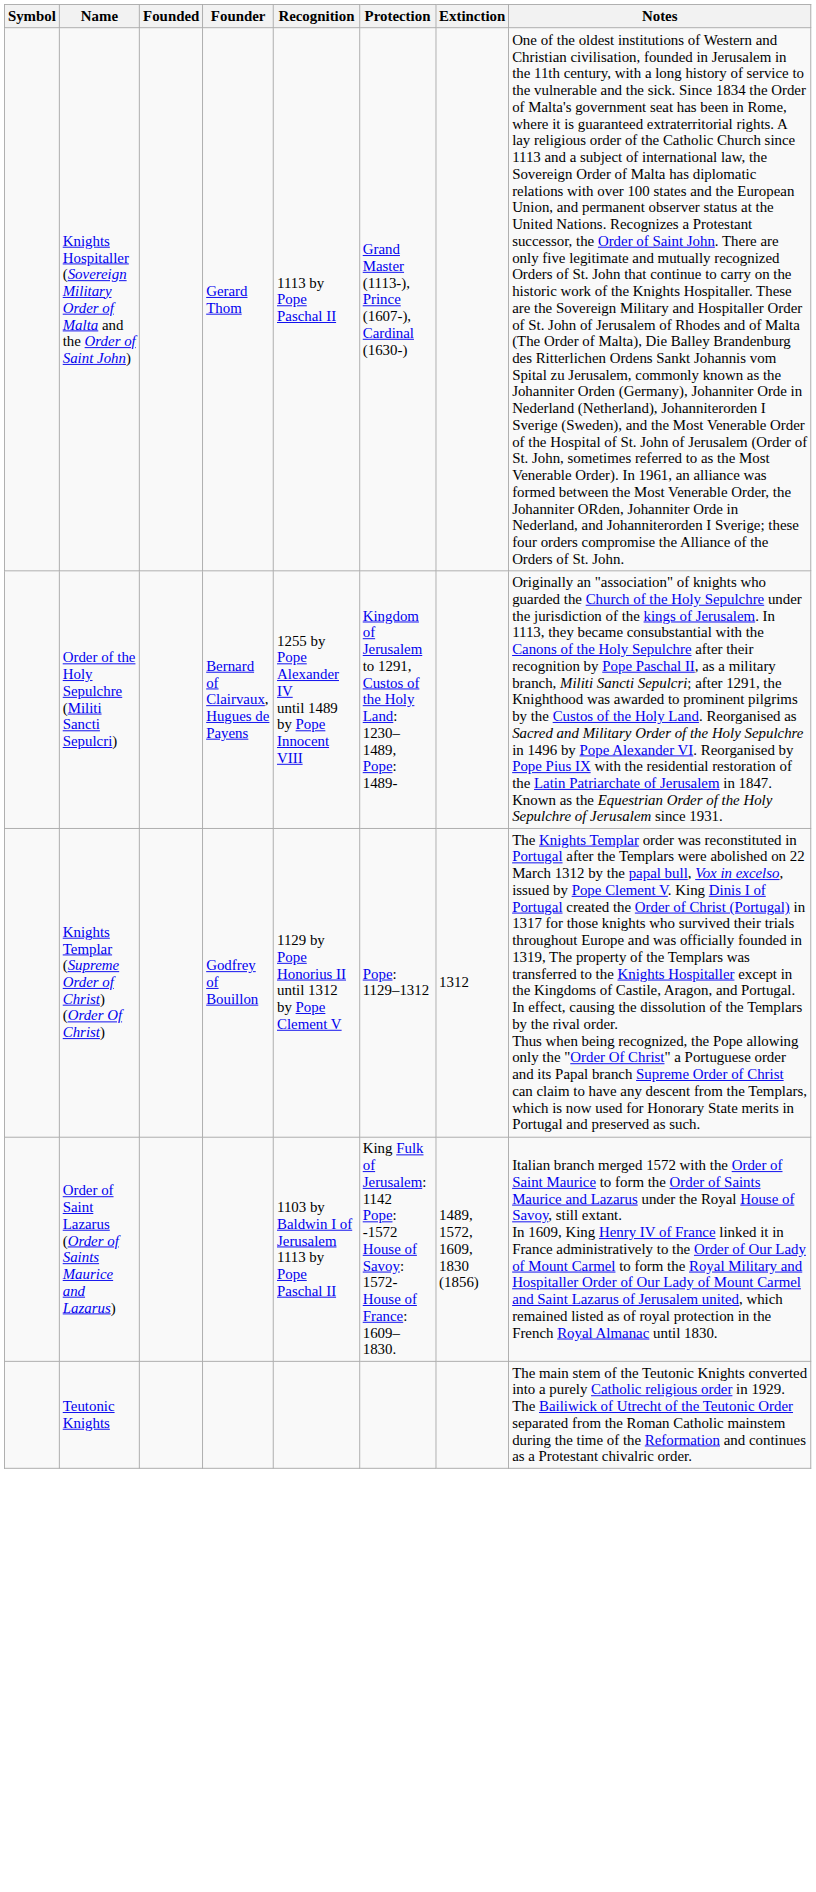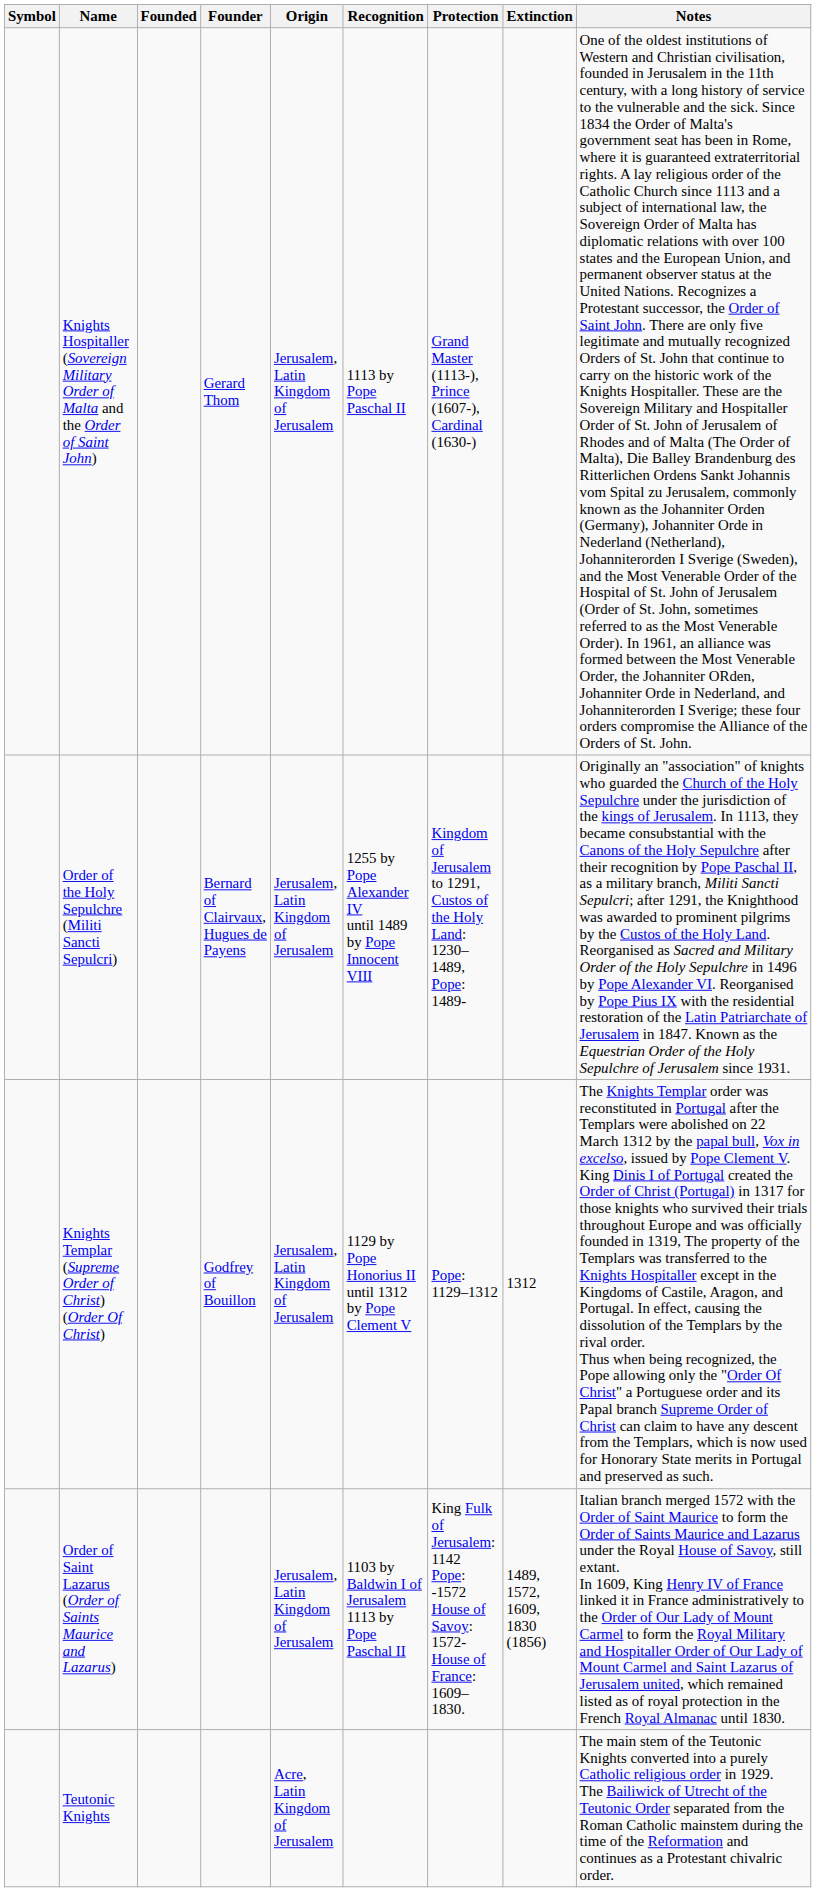+ column: Origin | Jerusalem, Latin Kingdom of Jerusalem | Jerusalem, Latin Kingdom of Jerusalem | Jerusalem, Latin Kingdom of Jerusalem | Jerusalem, Latin Kingdom of Jerusalem | Acre, Latin Kingdom of Jerusalem
